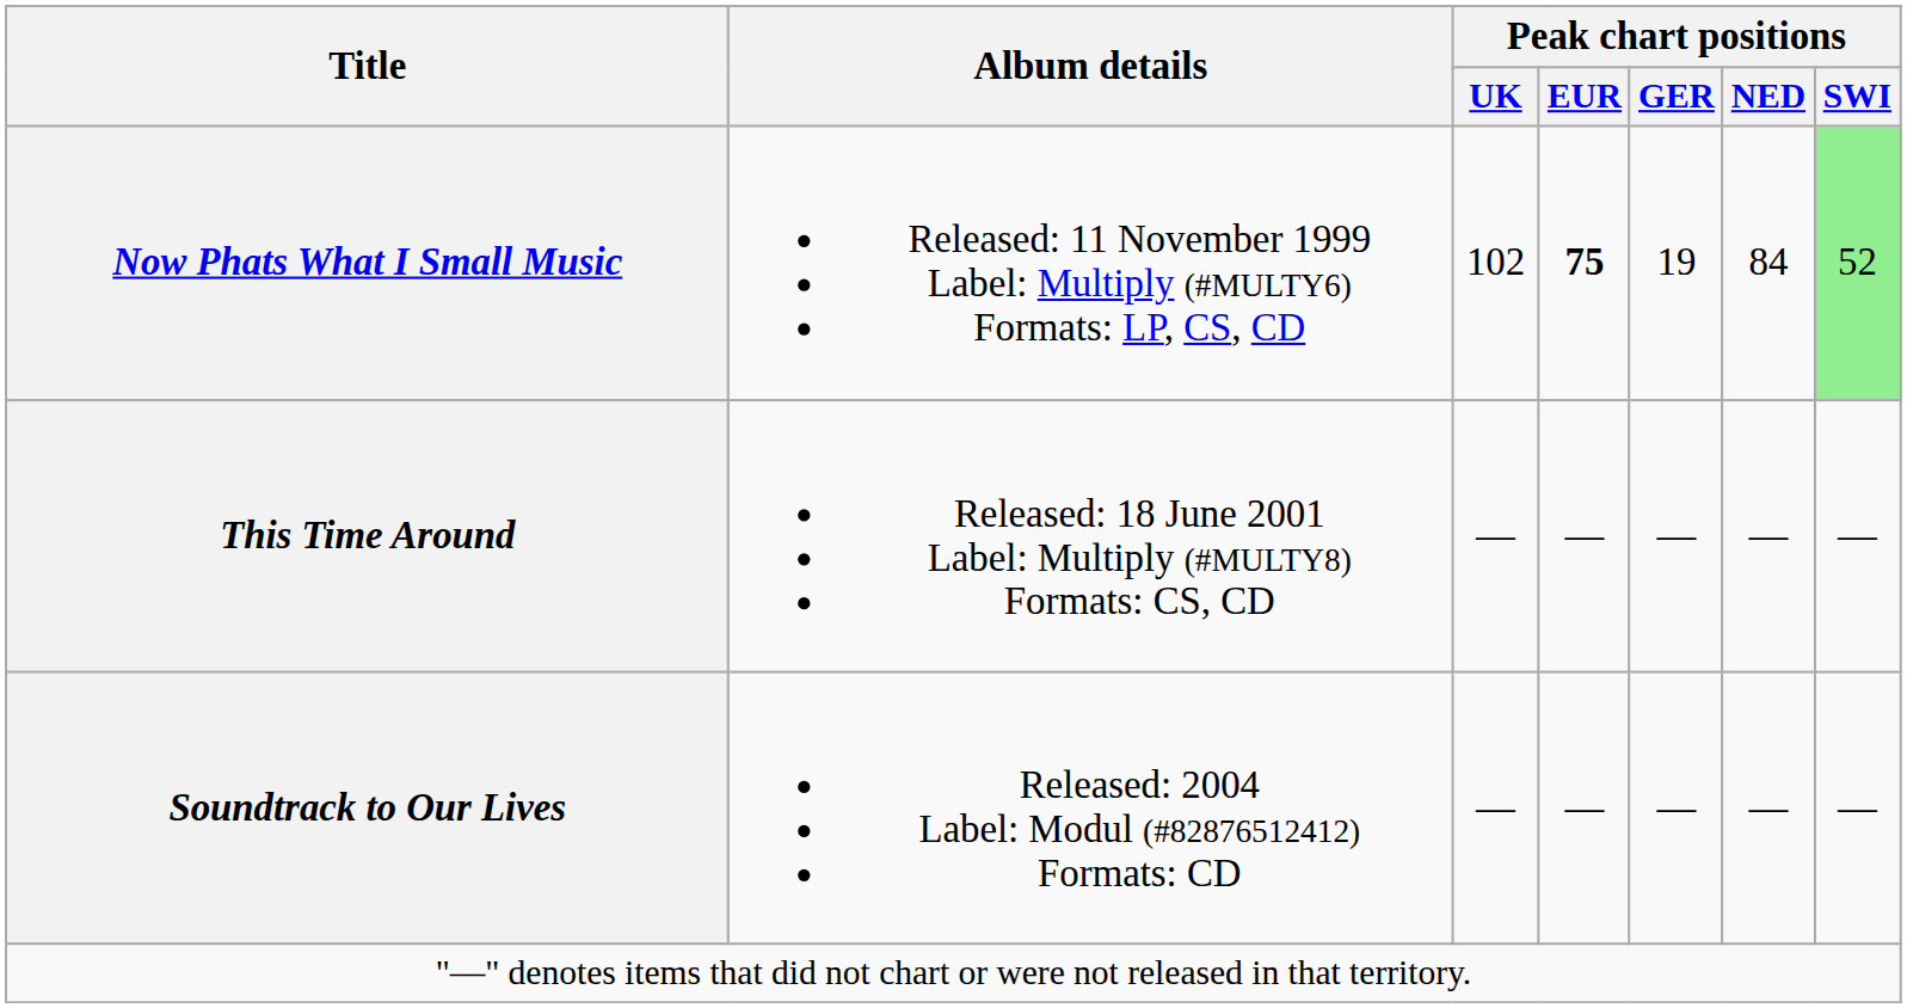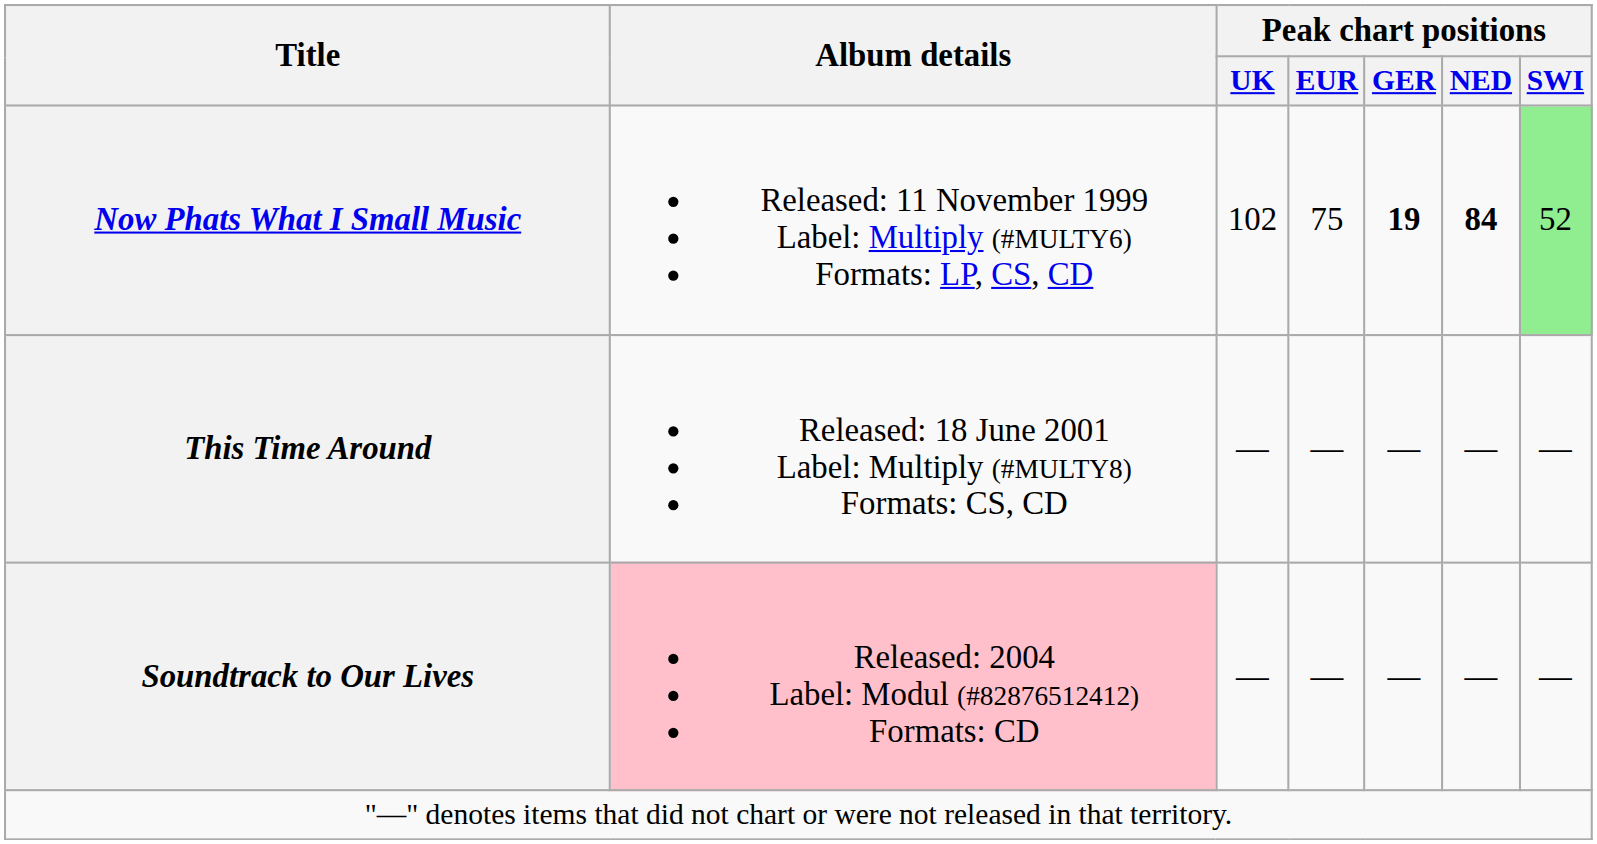Now Phats What I Small Music | Peak chart positions / EUR: bold -> normal
Now Phats What I Small Music | Peak chart positions / GER: normal -> bold
Now Phats What I Small Music | Peak chart positions / NED: normal -> bold
Soundtrack to Our Lives | Album details: no background -> pink background
